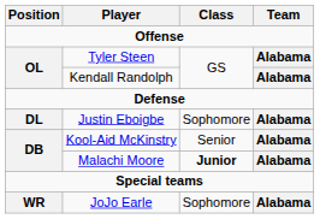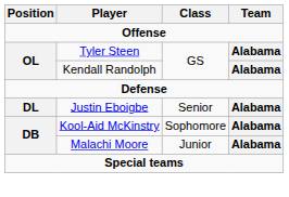Justin Eboigbe | Class: Sophomore -> Senior
Kool-Aid McKinstry | Class: Senior -> Sophomore
Malachi Moore | Class: bold -> normal
- row: WR | JoJo Earle | Sophomore | Alabama
